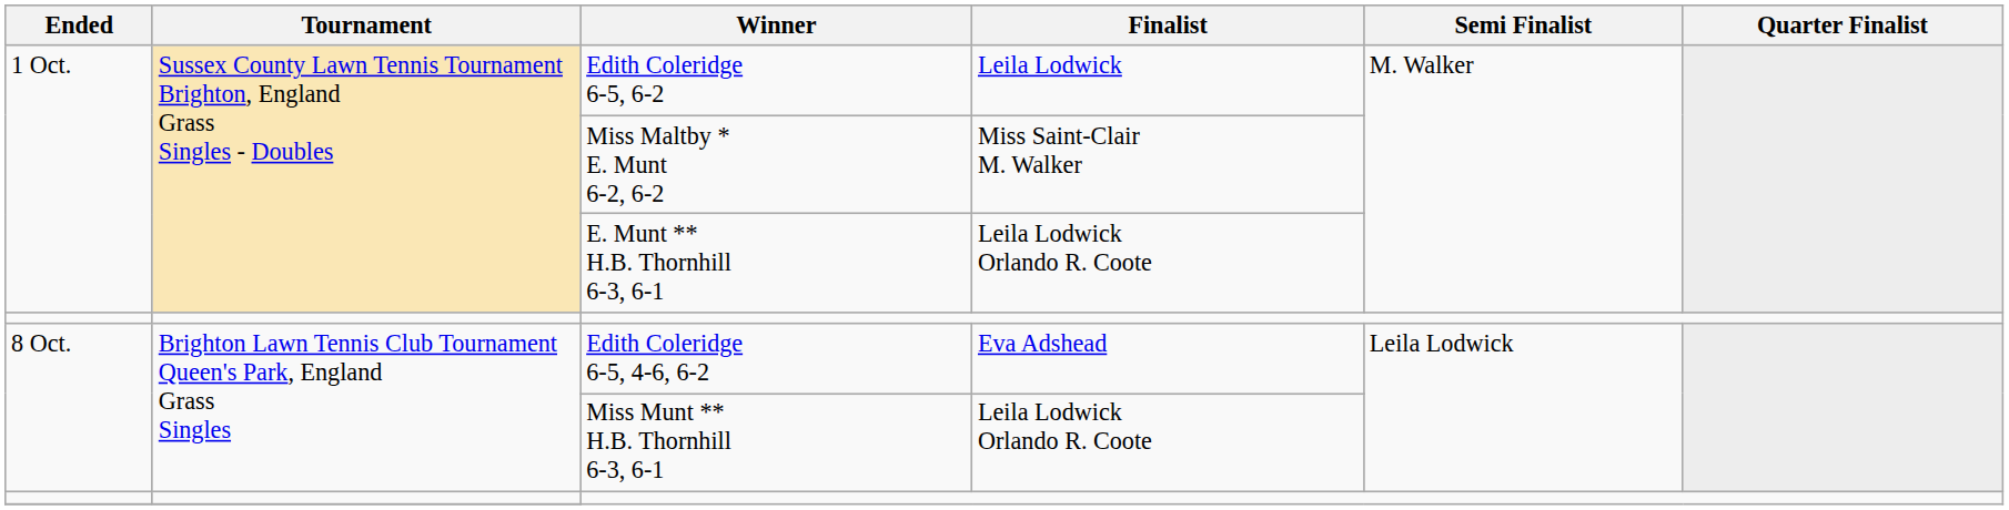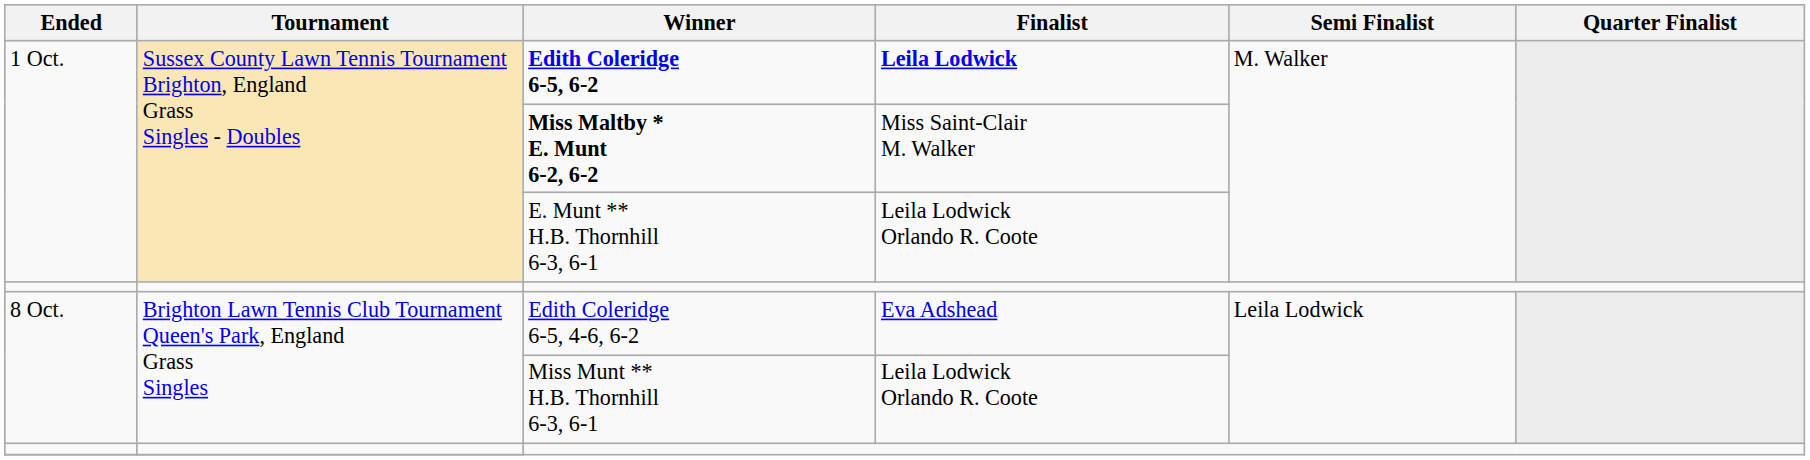Edith Coleridge 6-5, 6-2 | Winner: normal -> bold
Edith Coleridge 6-5, 6-2 | Finalist: normal -> bold
Miss Maltby * E. Munt 6-2, 6-2 | Winner: normal -> bold
